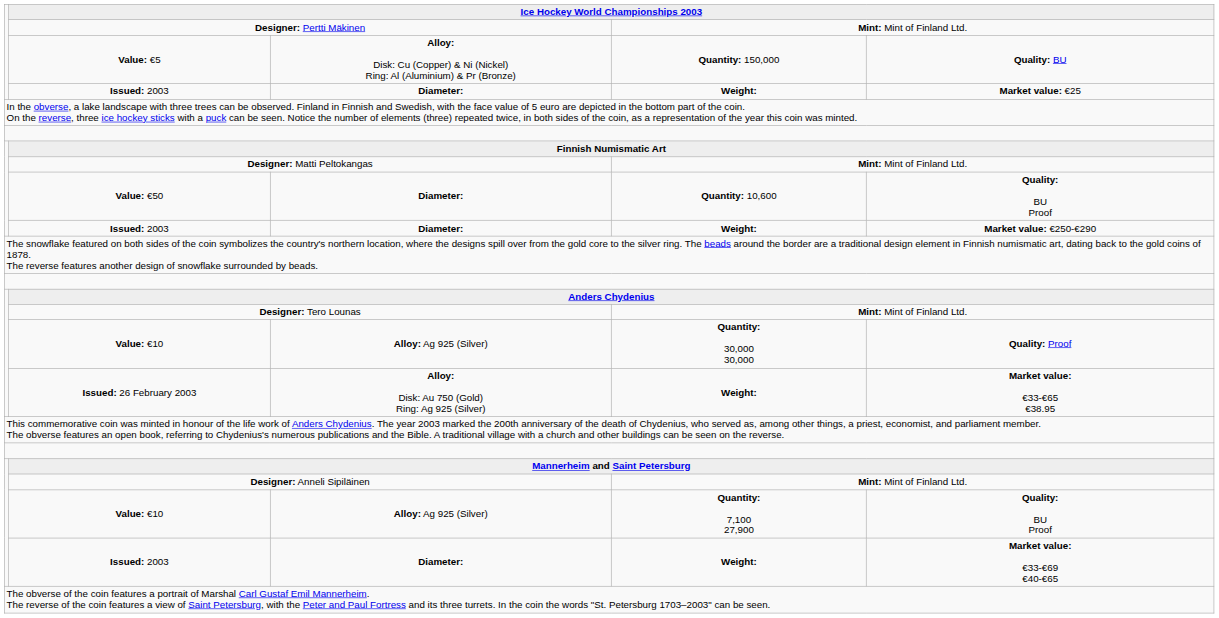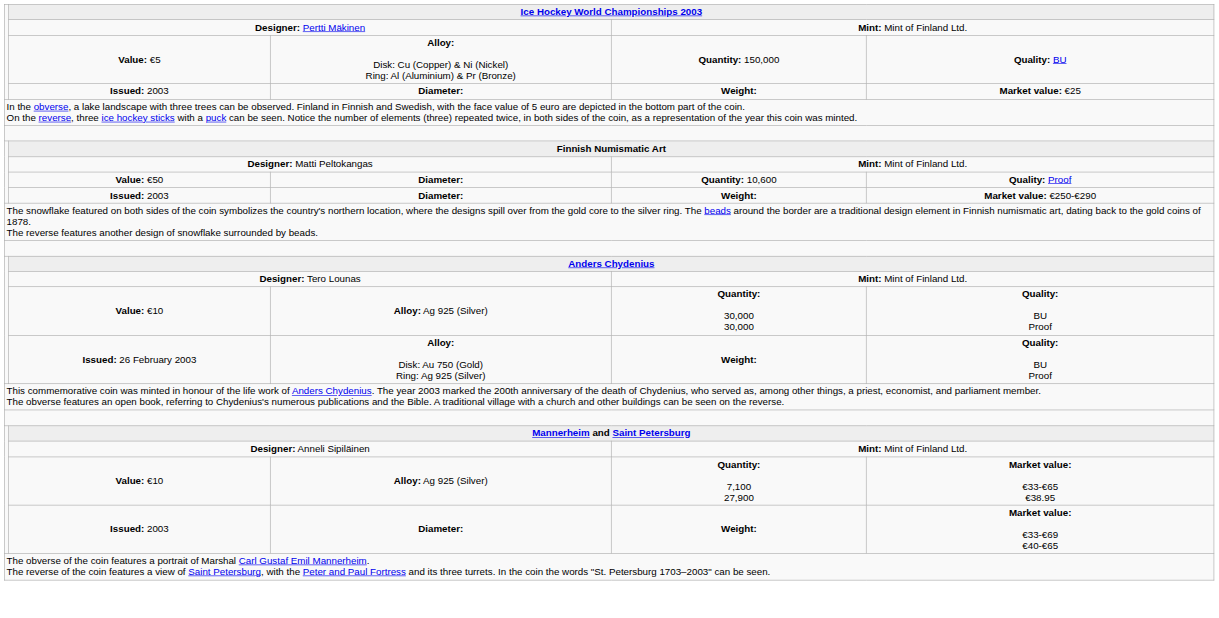Value: €50 | column 5: Quality: BU Proof -> Quality: Proof
Value: €10 / Quantity: 30,000 30,000 | column 5: Quality: Proof -> Quality: BU Proof
Issued: 26 February 2003 | column 5: Market value: €33-€65 €38.95 -> Quality: BU Proof
Value: €10 / Quantity: 7,100 27,900 | column 5: Quality: BU Proof -> Market value: €33-€65 €38.95
